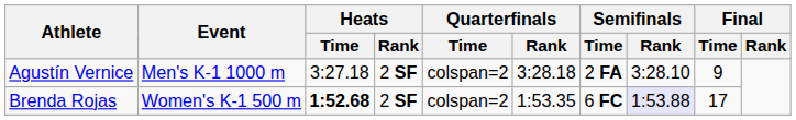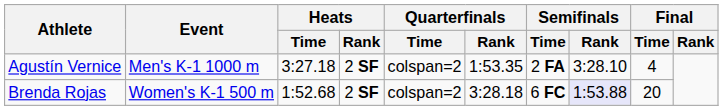Agustín Vernice | Quarterfinals / Rank: 3:28.18 -> 1:53.35
Agustín Vernice | Final / Time: 9 -> 4
Brenda Rojas | Heats / Time: bold -> normal
Brenda Rojas | Quarterfinals / Rank: 1:53.35 -> 3:28.18
Brenda Rojas | Final / Time: 17 -> 20
